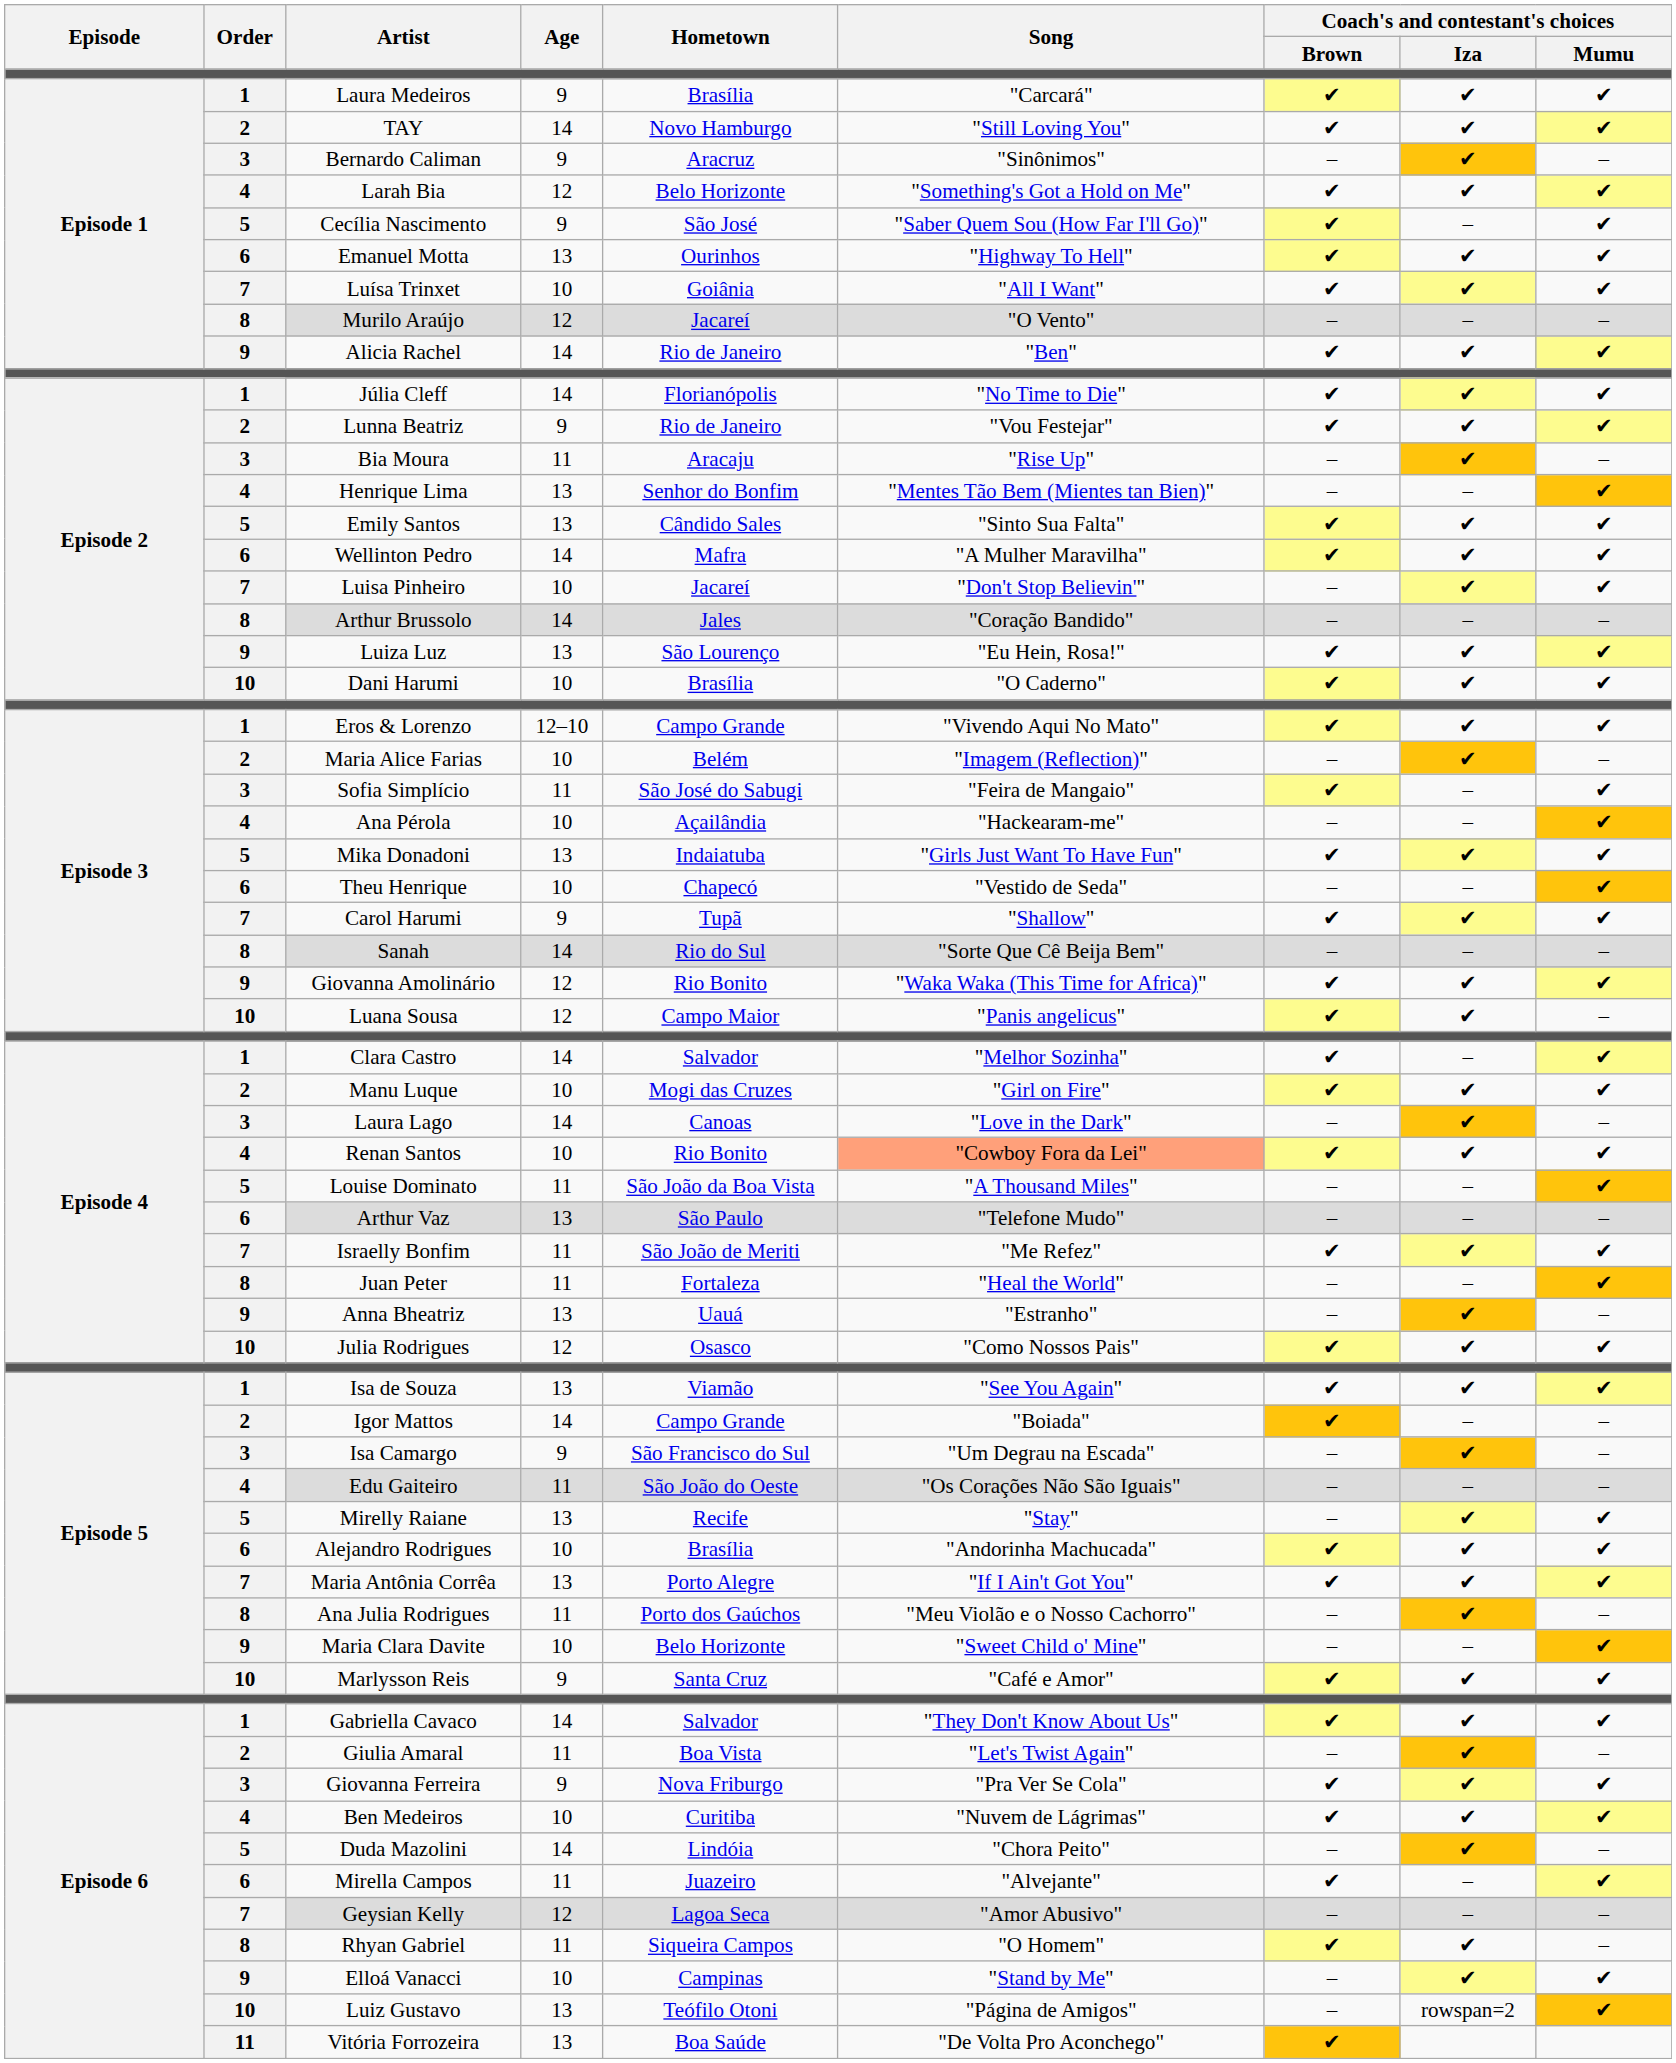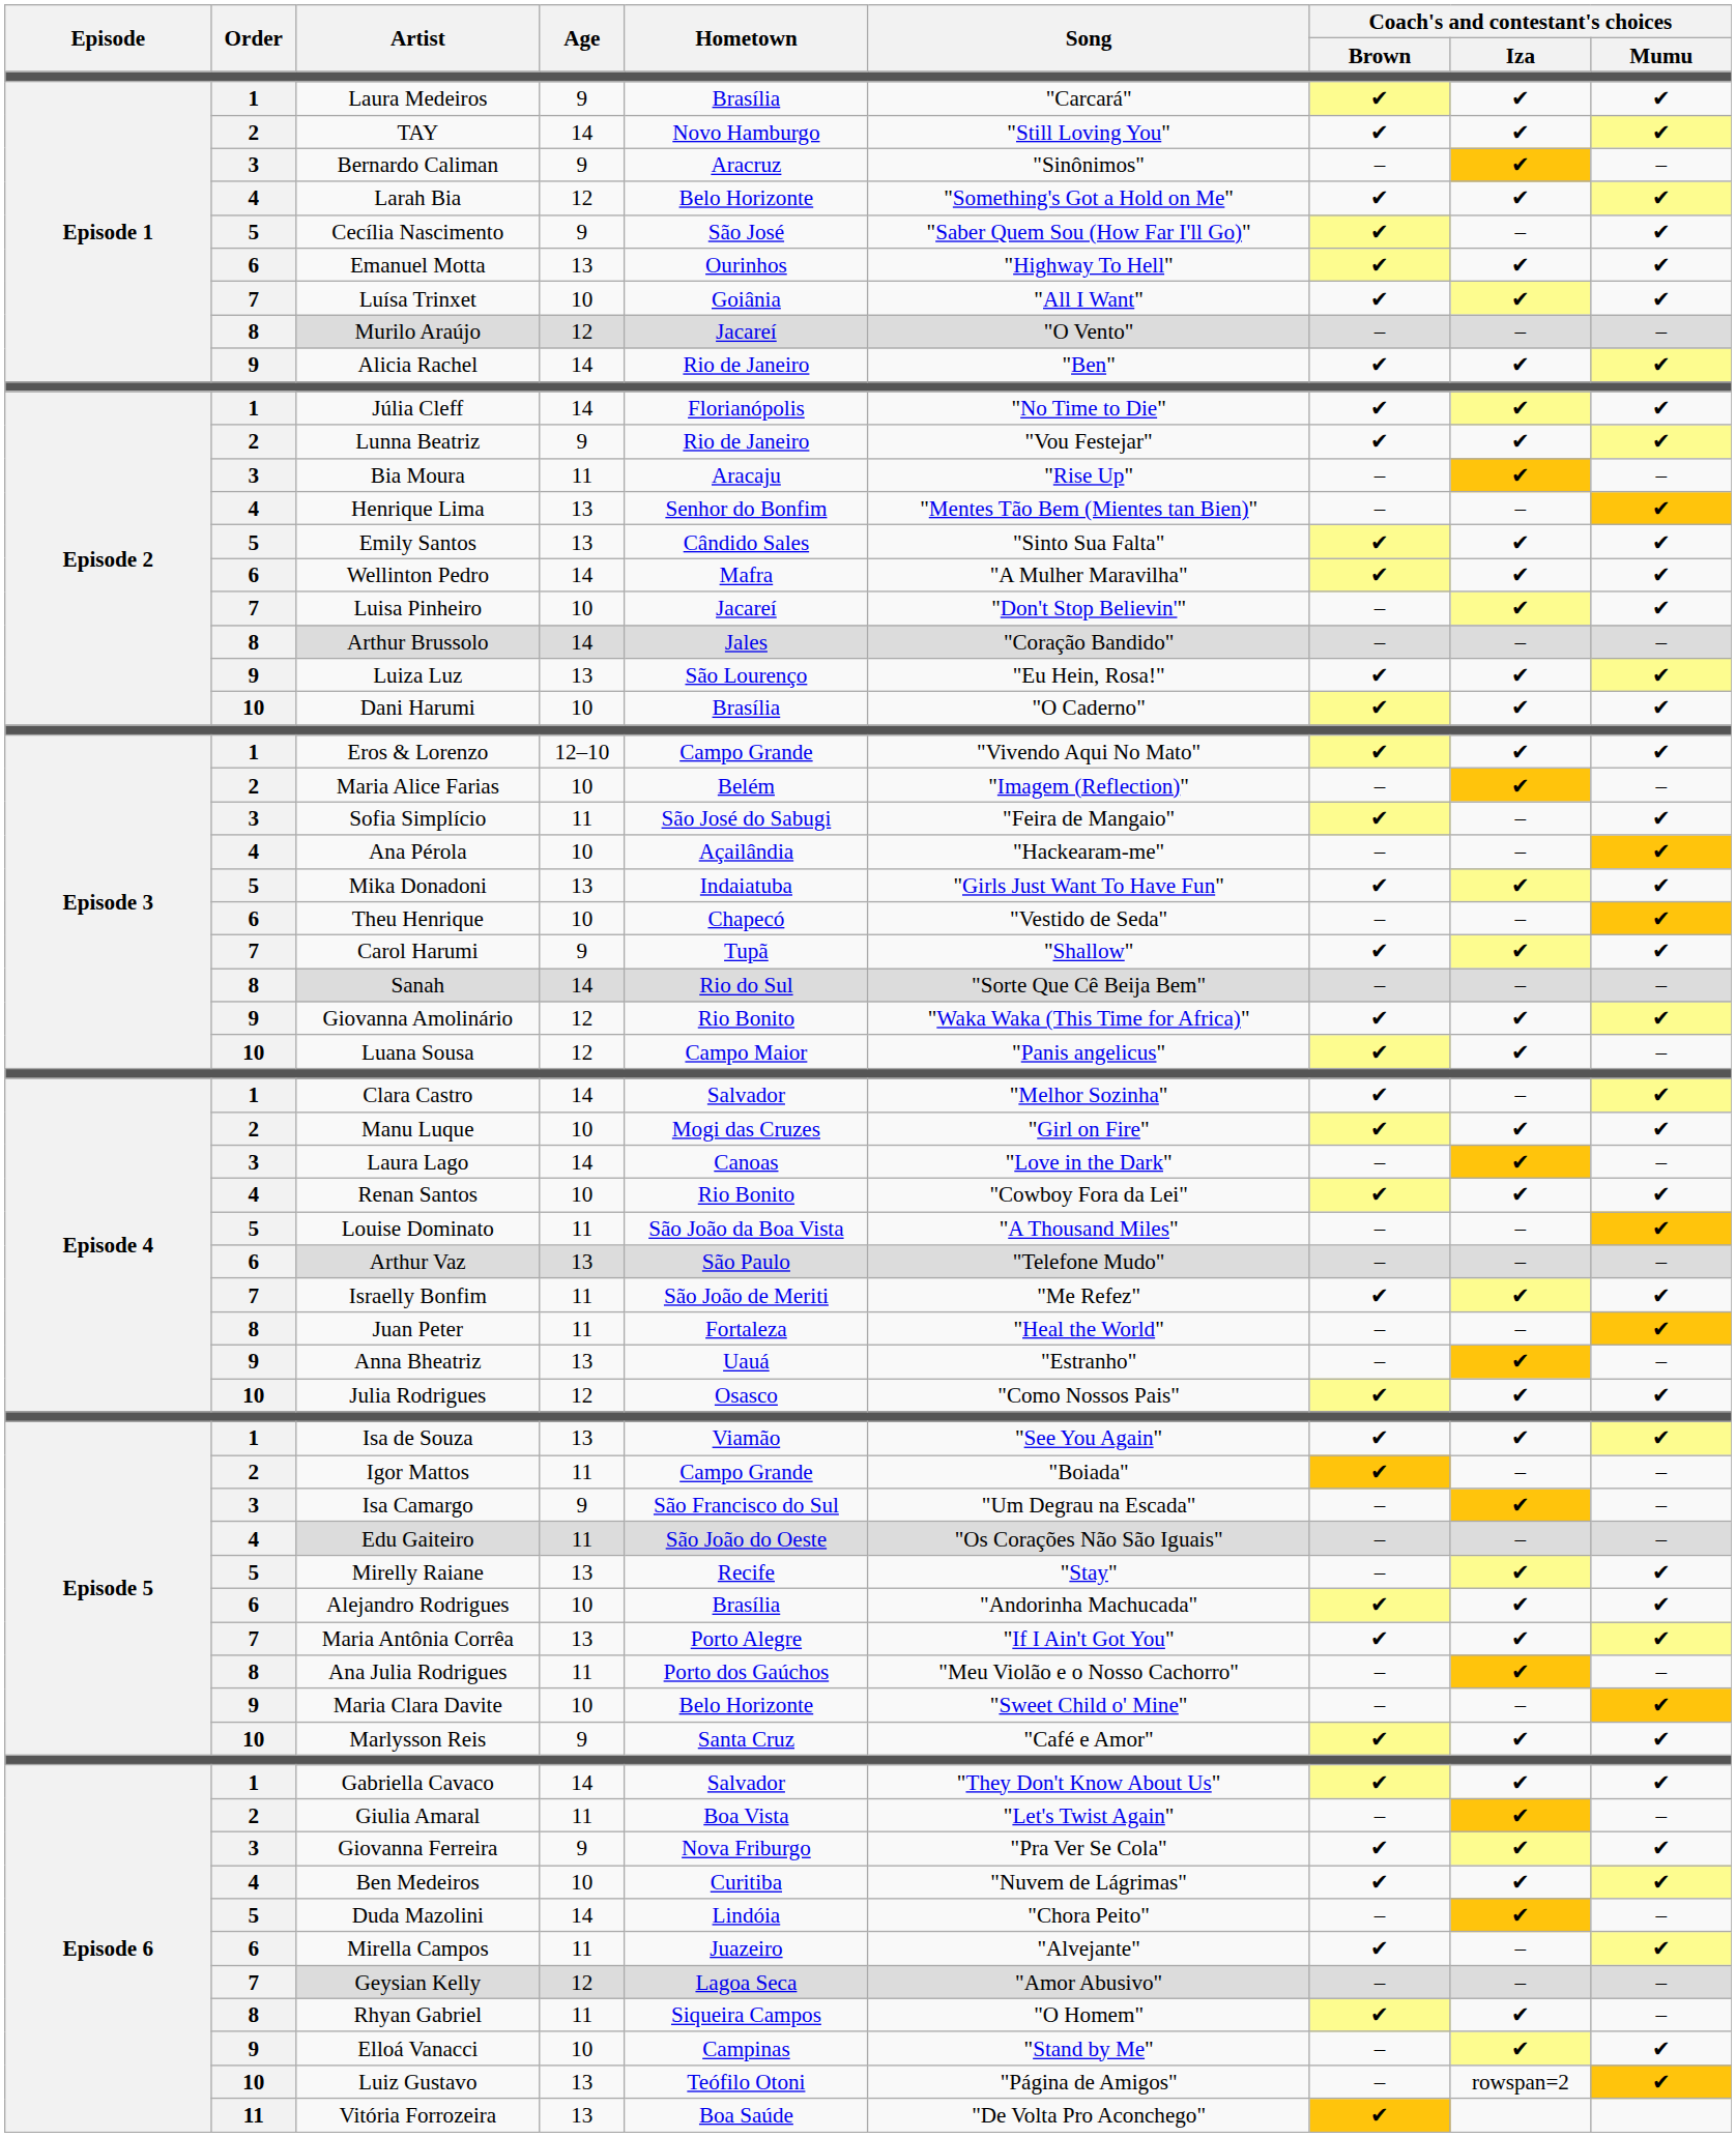Renan Santos | Song: lightsalmon background -> no background
Igor Mattos | Age: 14 -> 11
